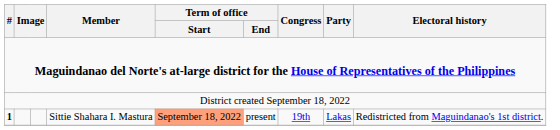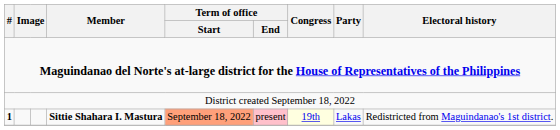1 | Member: normal -> bold
1 | Term of office / End: no background -> pink background
1 | Congress: no background -> lightyellow background
